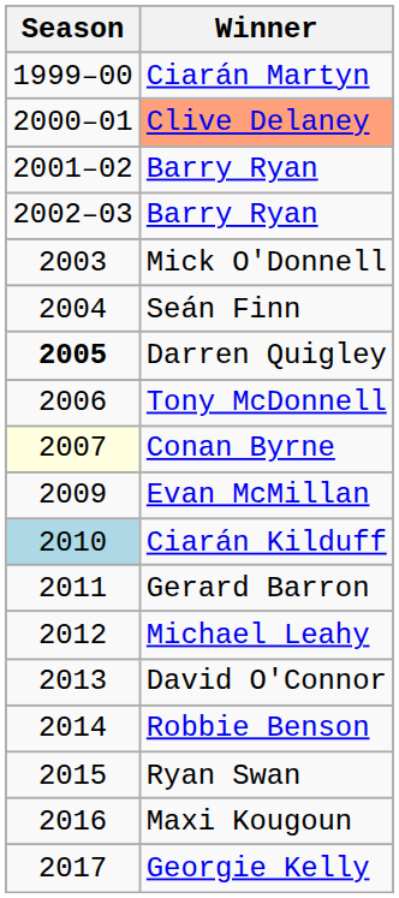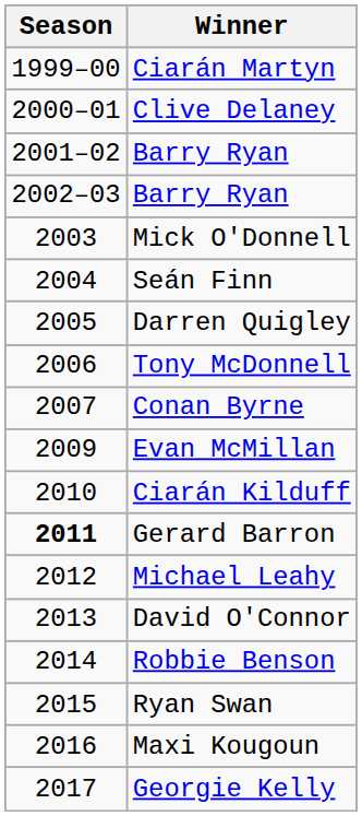row 3 | Winner: lightsalmon background -> no background
row 8 | Season: bold -> normal
row 10 | Season: lightyellow background -> no background
row 12 | Season: lightblue background -> no background
row 13 | Season: normal -> bold
